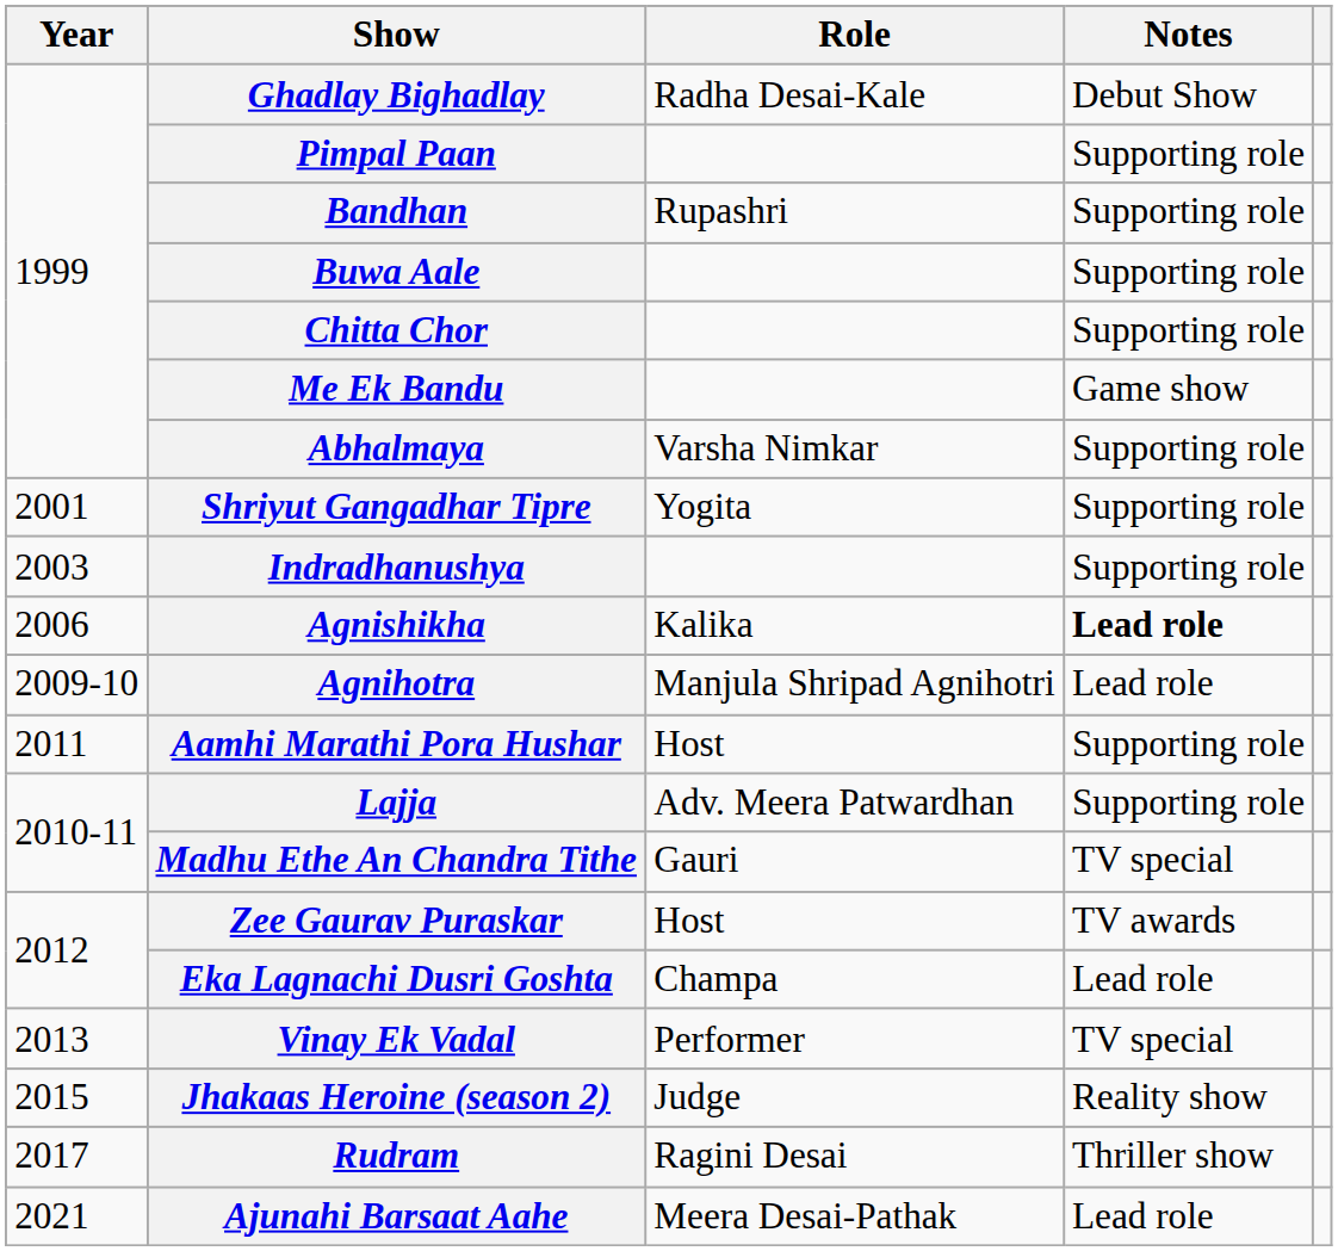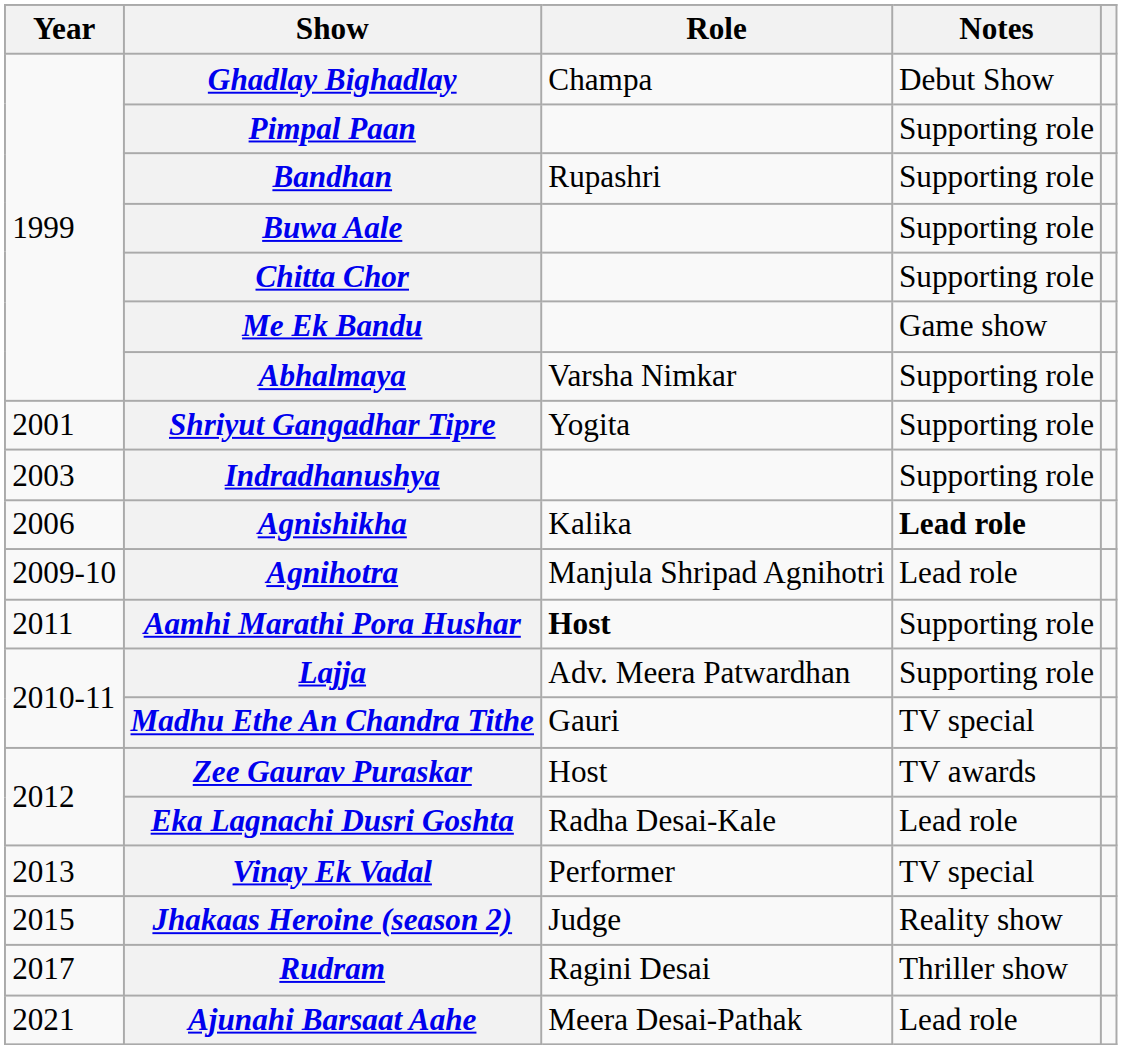Ghadlay Bighadlay | Role: Radha Desai-Kale -> Champa
Aamhi Marathi Pora Hushar | Role: normal -> bold
Eka Lagnachi Dusri Goshta | Role: Champa -> Radha Desai-Kale
